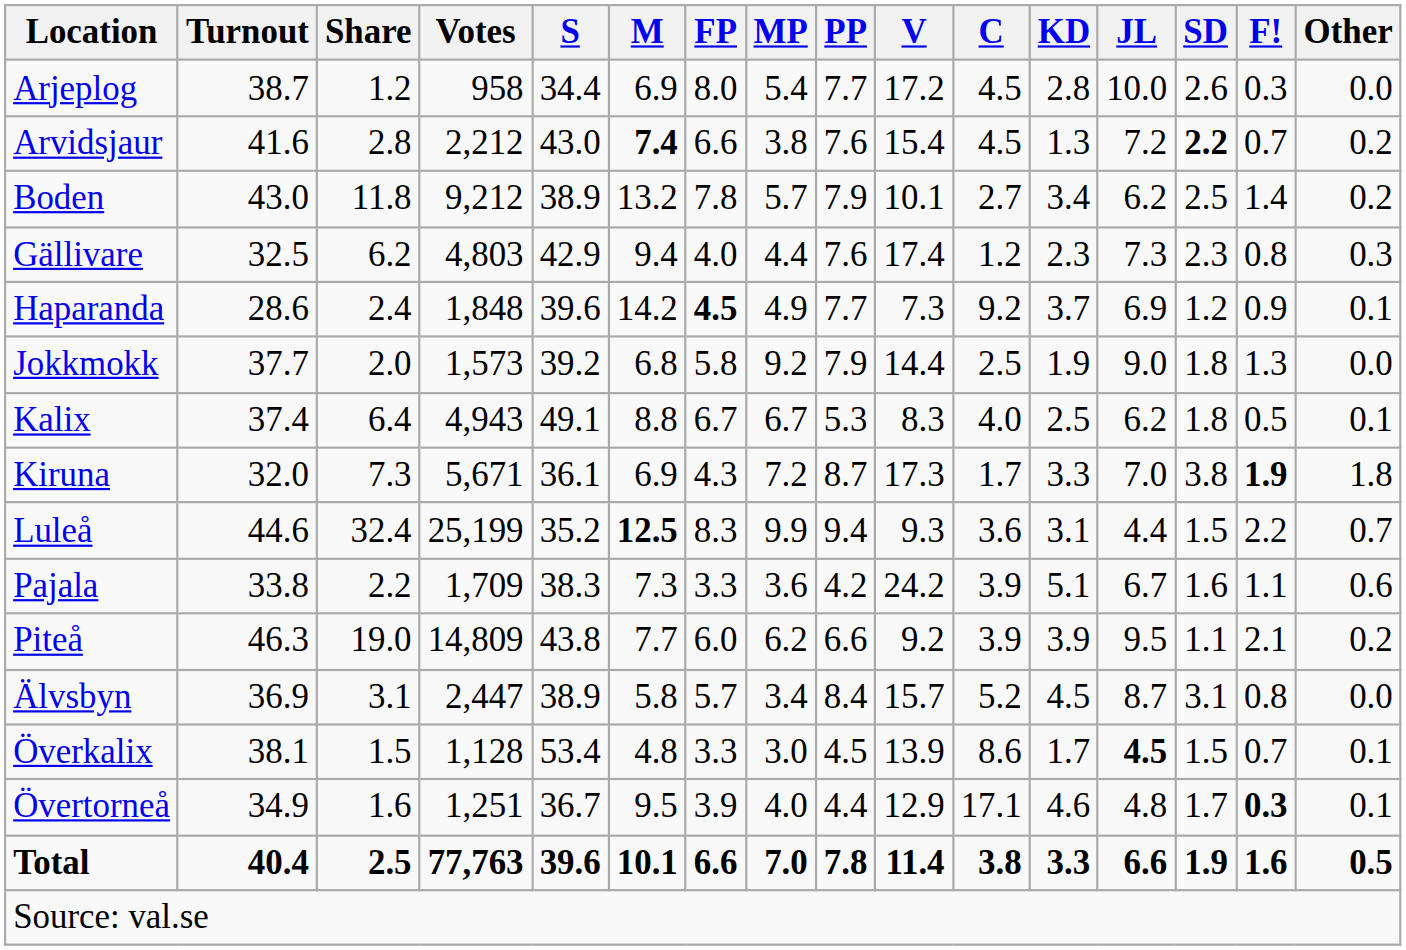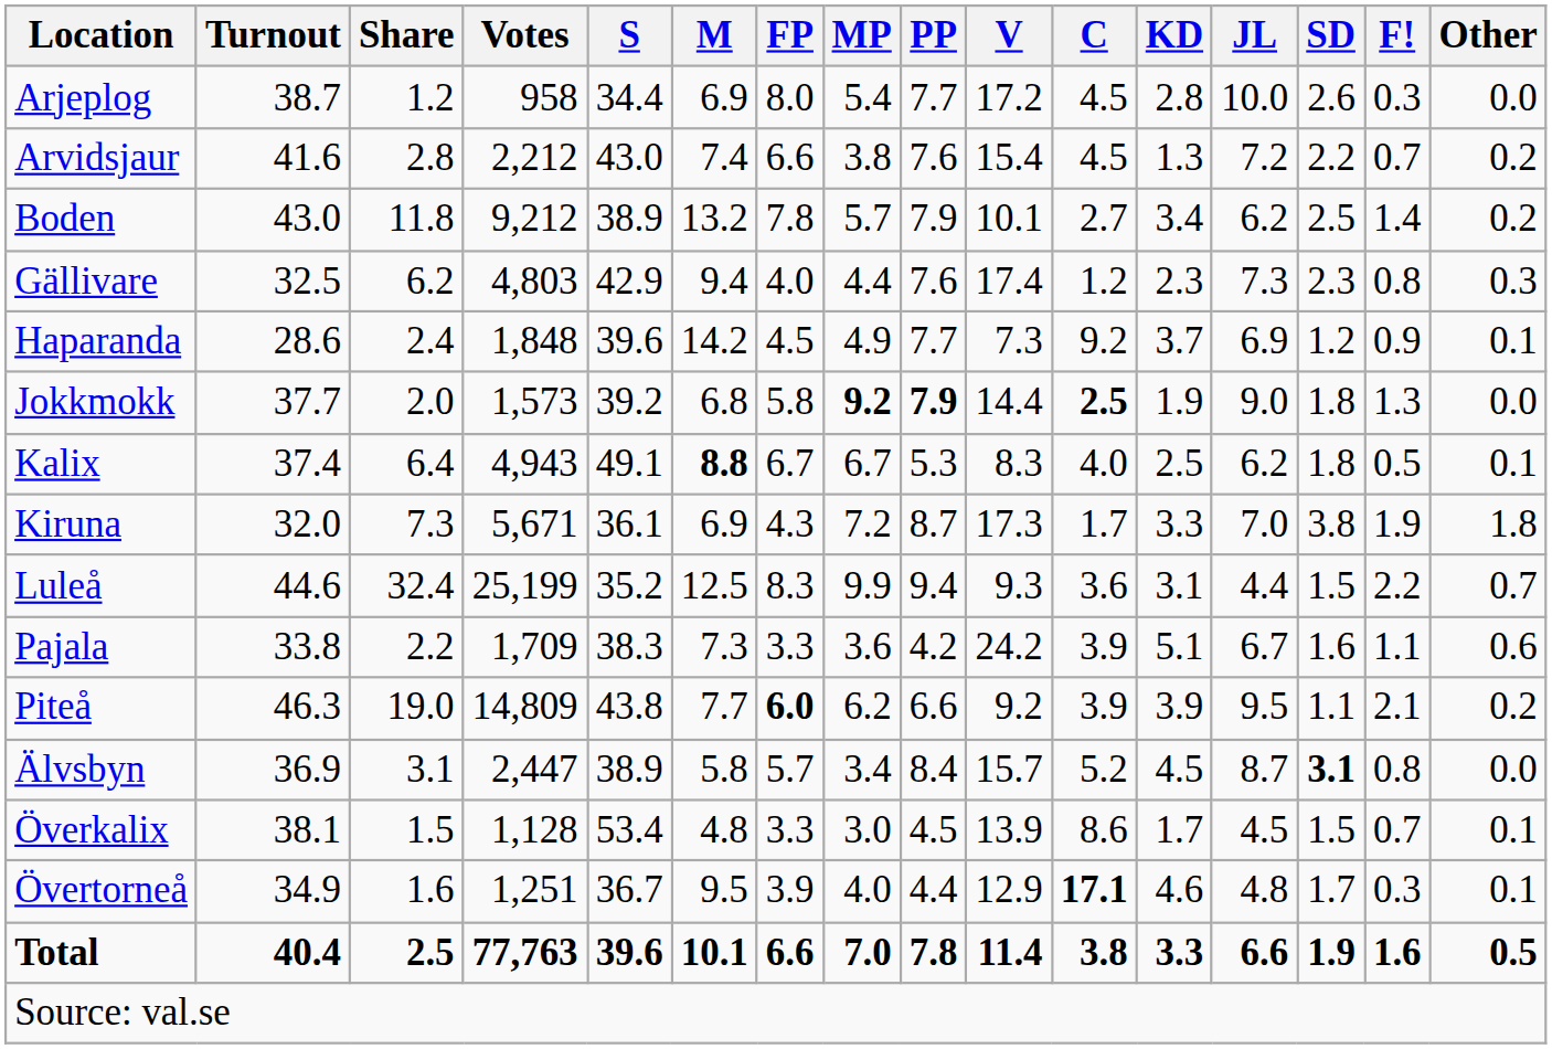Arvidsjaur | M: bold -> normal
Arvidsjaur | SD: bold -> normal
Haparanda | FP: bold -> normal
Jokkmokk | MP: normal -> bold
Jokkmokk | PP: normal -> bold
Jokkmokk | C: normal -> bold
Kalix | M: normal -> bold
Kiruna | F!: bold -> normal
Luleå | M: bold -> normal
Piteå | FP: normal -> bold
Älvsbyn | SD: normal -> bold
Överkalix | JL: bold -> normal
Övertorneå | C: normal -> bold
Övertorneå | F!: bold -> normal
